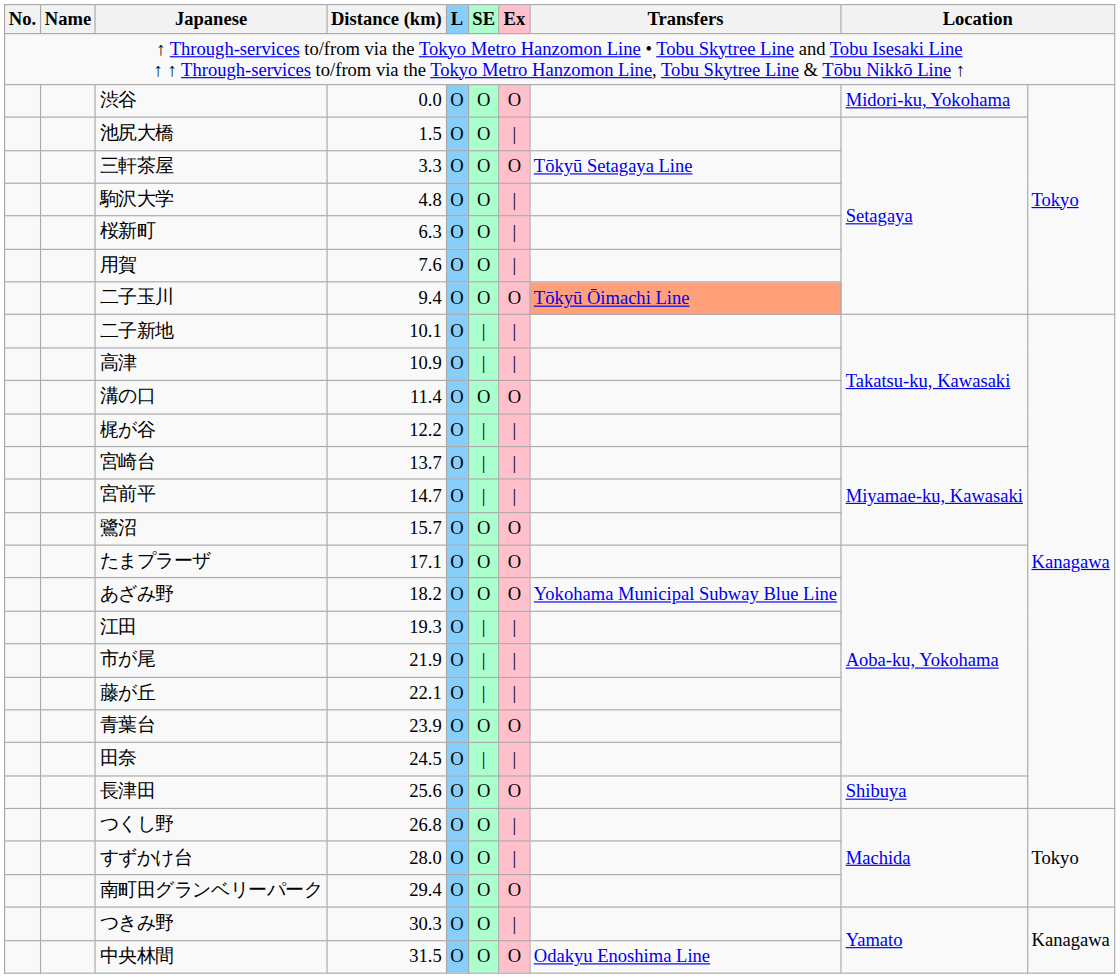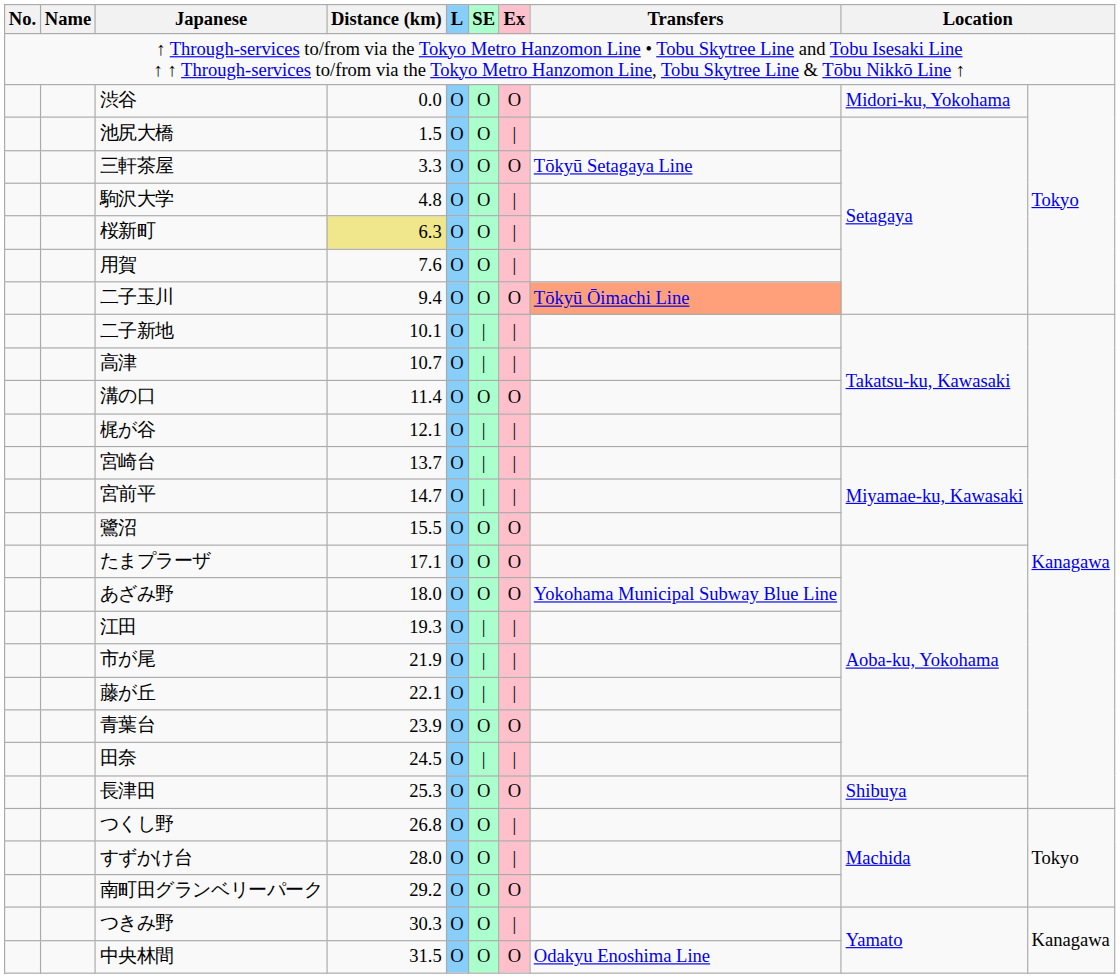桜新町 | Distance (km): no background -> khaki background
高津 | Distance (km): 10.9 -> 10.7
梶が谷 | Distance (km): 12.2 -> 12.1
鷺沼 | Distance (km): 15.7 -> 15.5
あざみ野 | Distance (km): 18.2 -> 18.0
長津田 | Distance (km): 25.6 -> 25.3
南町田グランベリーパーク | Distance (km): 29.4 -> 29.2
